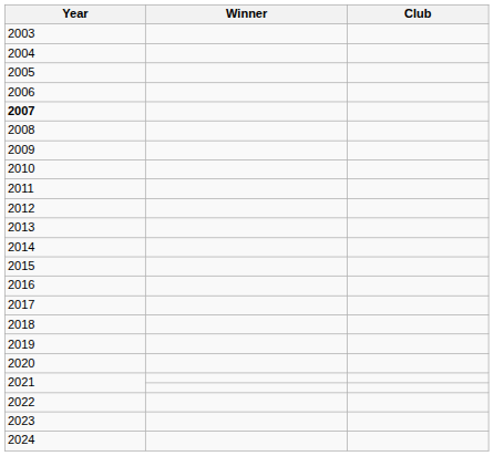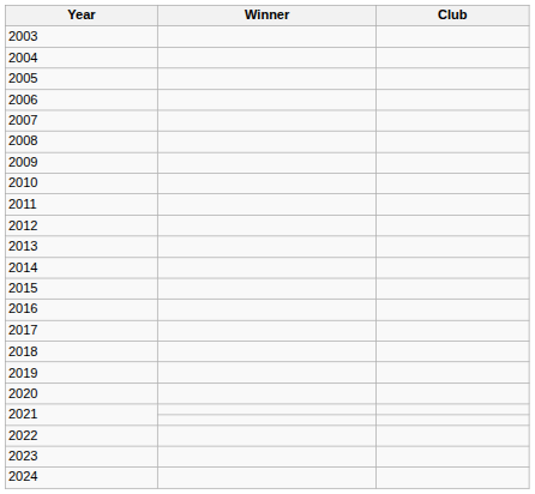2007 | Year: bold -> normal
